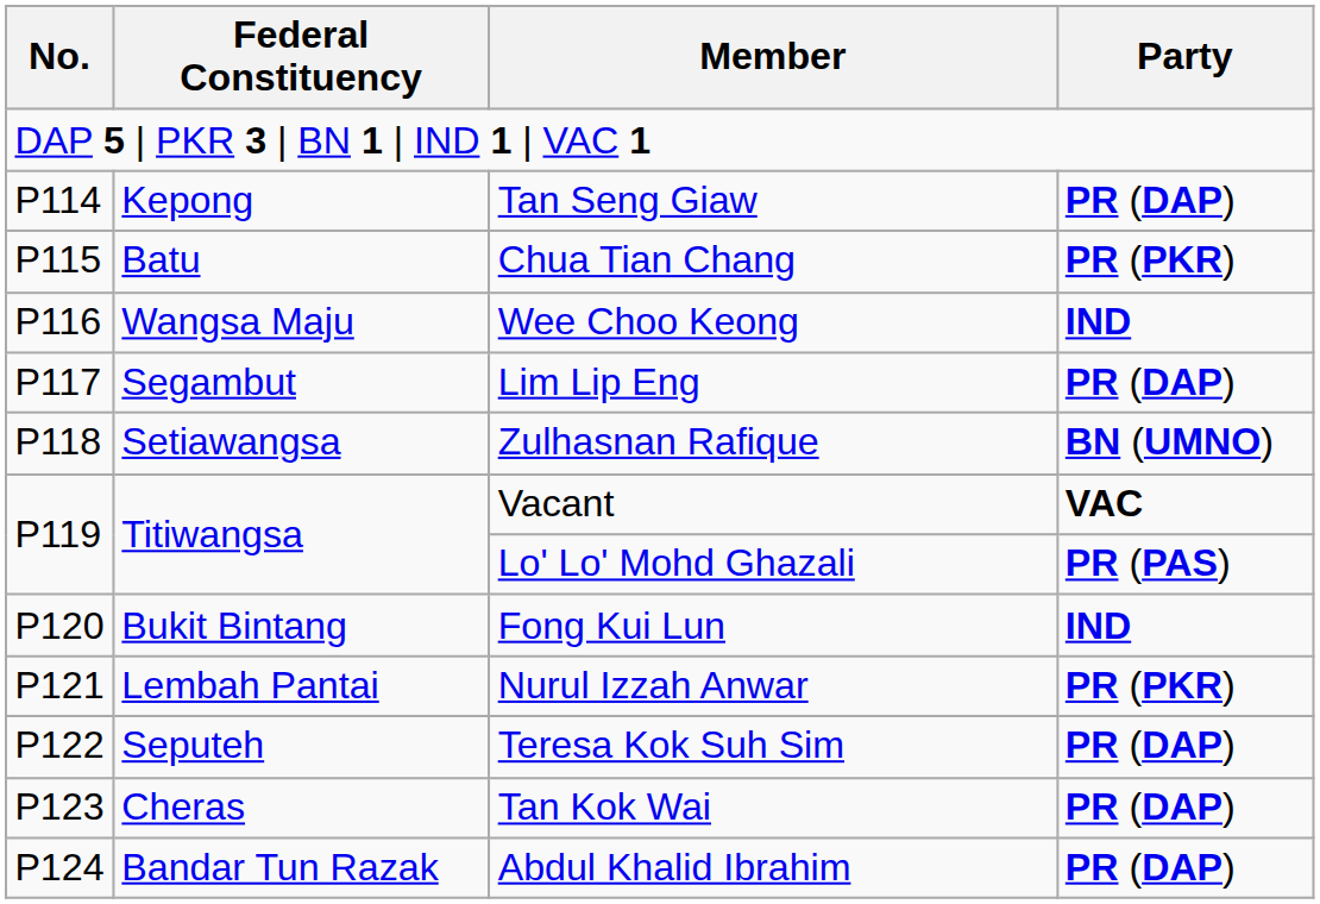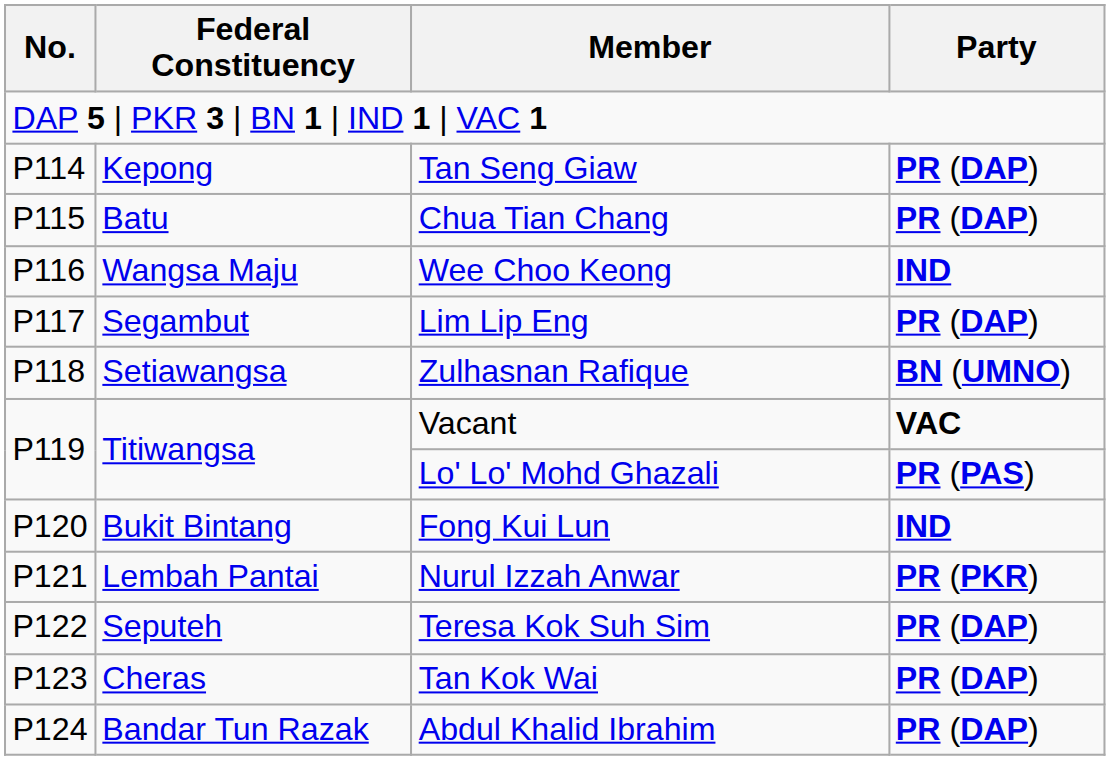Chua Tian Chang | Party: PR (PKR) -> PR (DAP)
